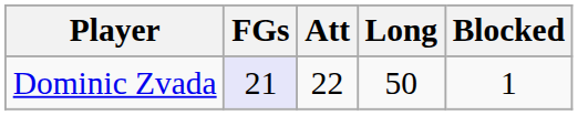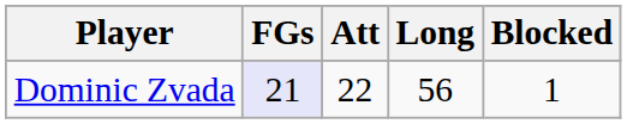Dominic Zvada | Long: 50 -> 56
